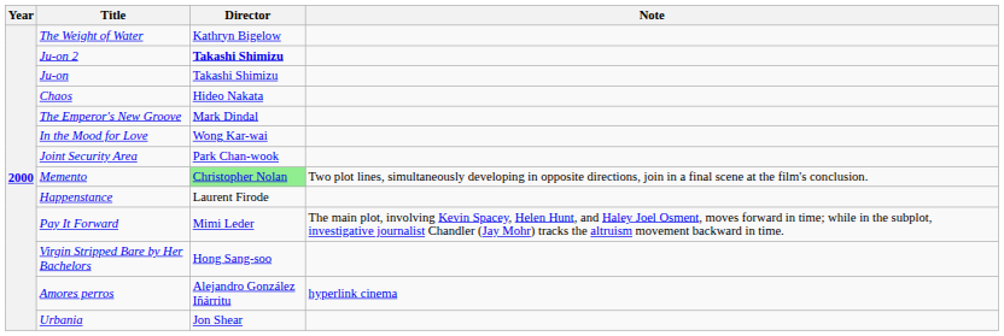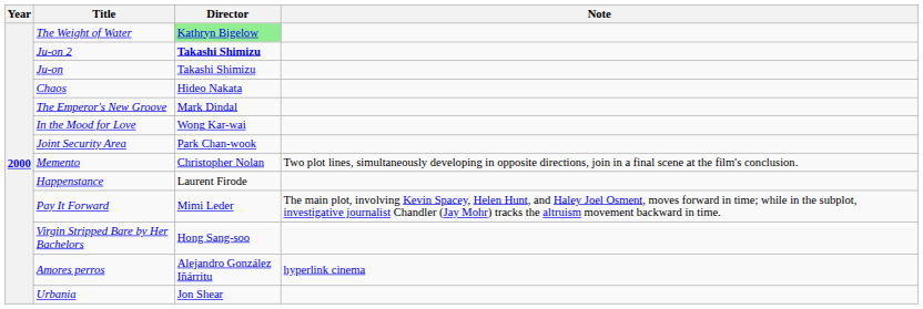The Weight of Water | Director: no background -> lightgreen background
Memento | Director: lightgreen background -> no background
